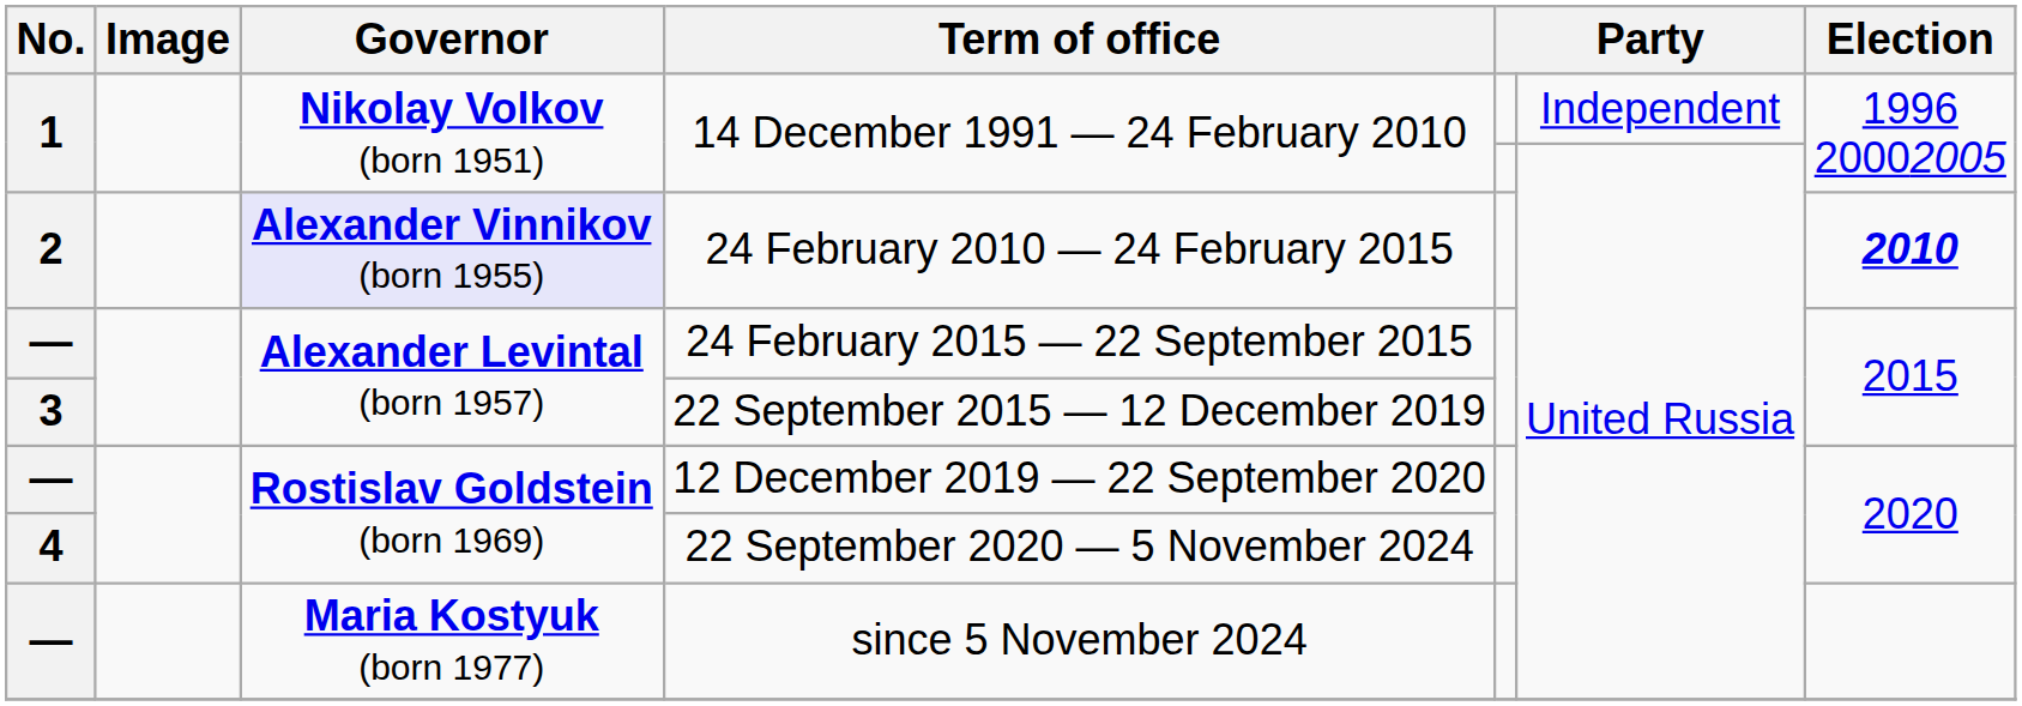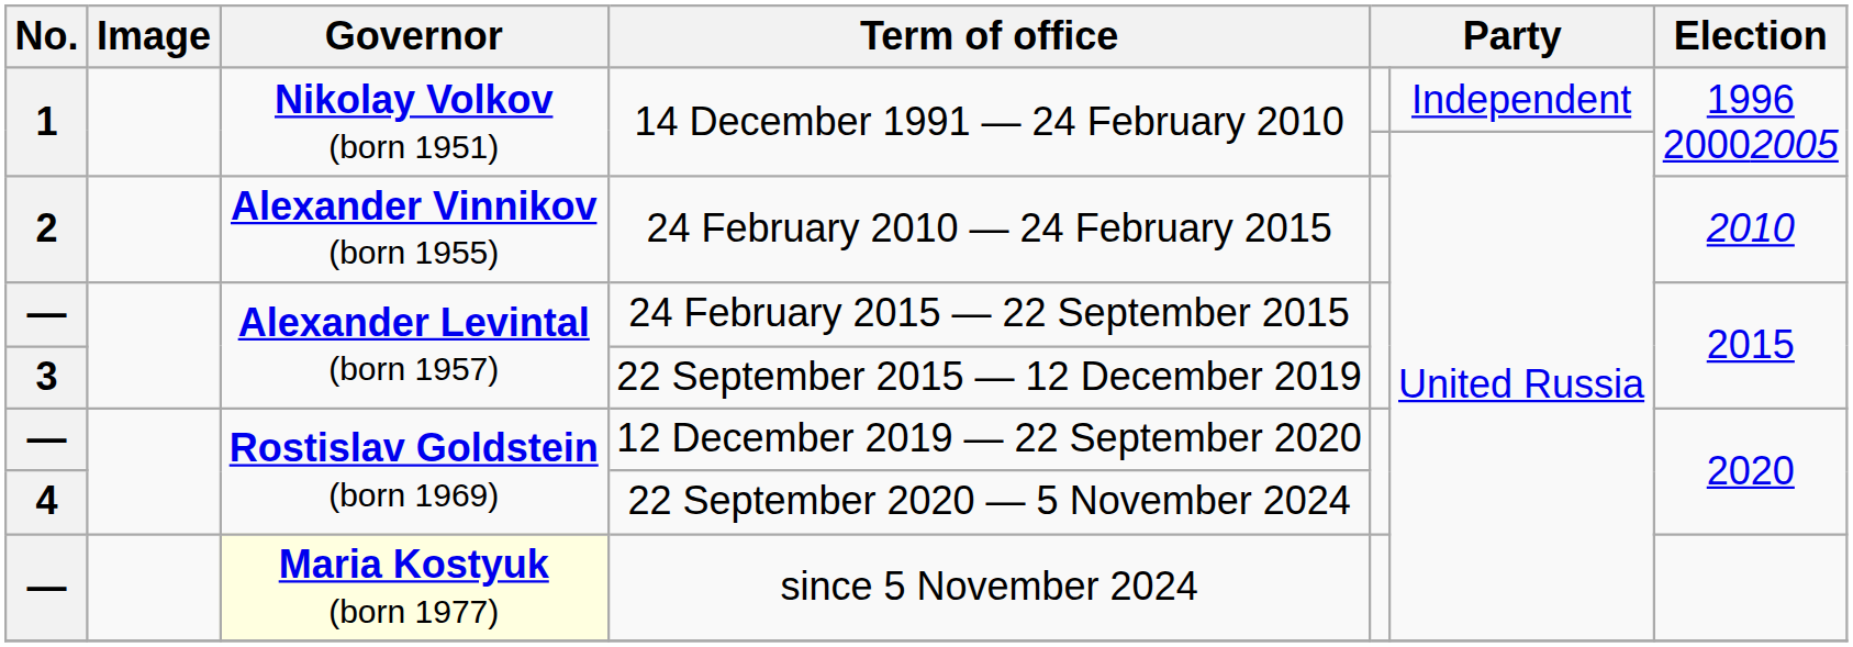24 February 2010 — 24 February 2015 | Governor: lavender background -> no background
24 February 2010 — 24 February 2015 | Election: bold -> normal
since 5 November 2024 | Governor: no background -> lightyellow background
